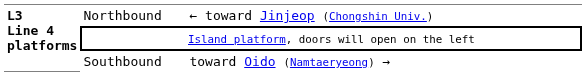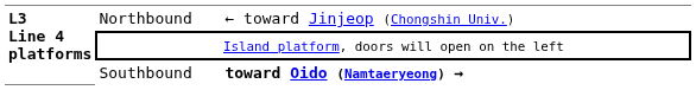Southbound | column 3: normal -> bold
